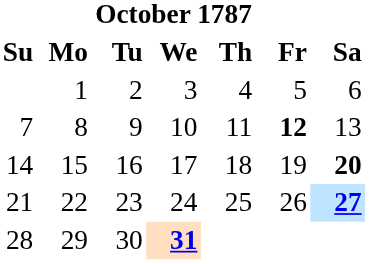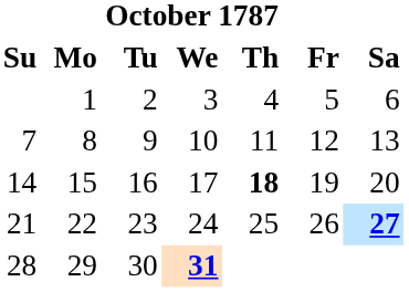8 | October 1787 / Fr: bold -> normal
15 | October 1787 / Th: normal -> bold
15 | Sa: bold -> normal
